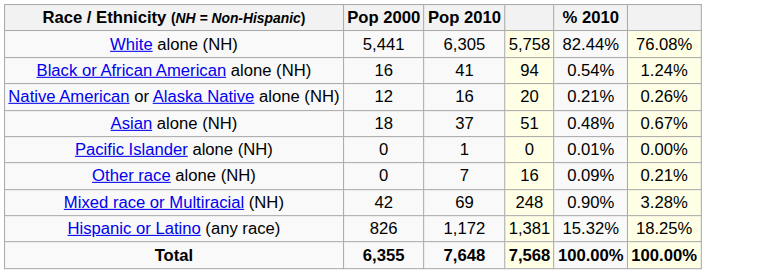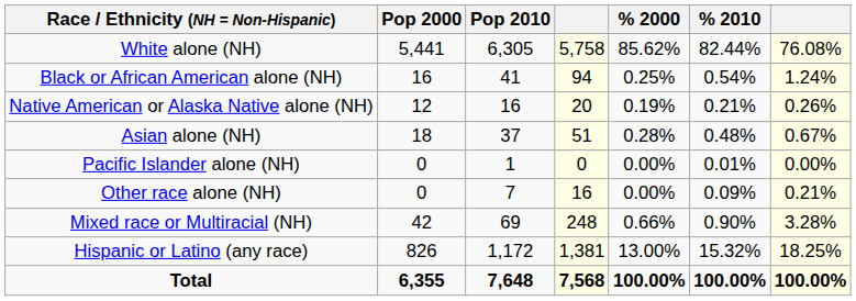+ column: % 2000 | 85.62% | 0.25% | 0.19% | 0.28% | 0.00% | 0.00% | 0.66% | 13.00% | 100.00%
